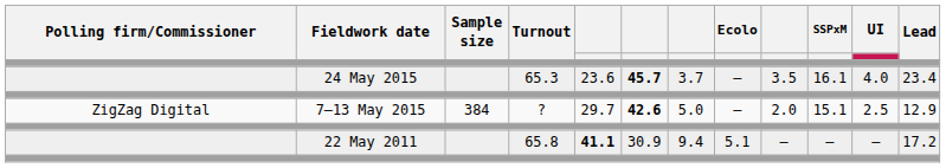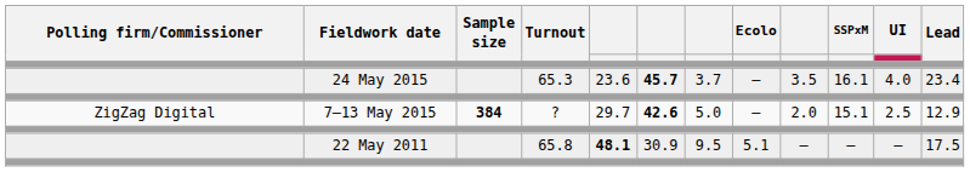7–13 May 2015 | Sample size: normal -> bold
22 May 2011 | column 5: 41.1 -> 48.1
22 May 2011 | column 7: 9.4 -> 9.5
22 May 2011 | Lead: 17.2 -> 17.5
